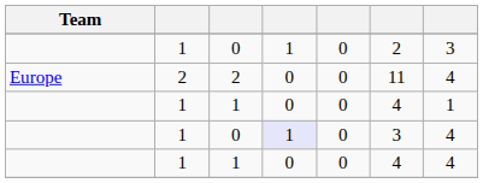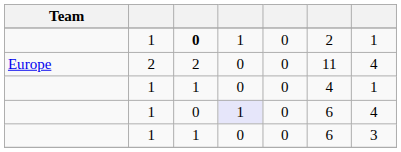row 2 | column 3: normal -> bold
row 2 | column 7: 3 -> 1
row 5 | column 6: 3 -> 6
row 6 | column 6: 4 -> 6
row 6 | column 7: 4 -> 3
